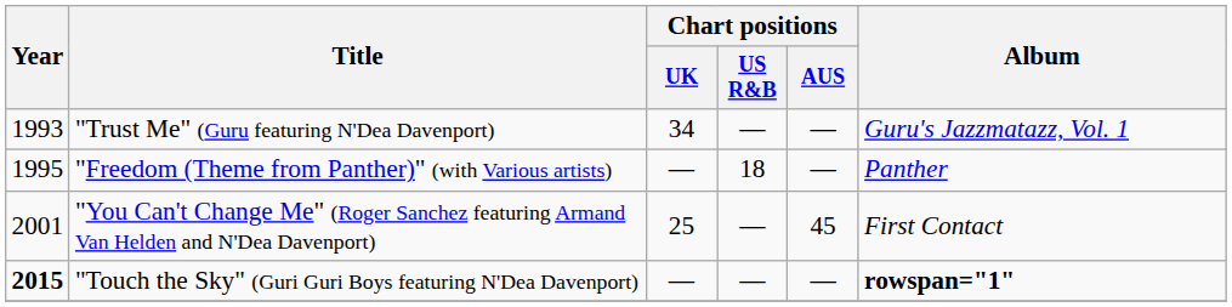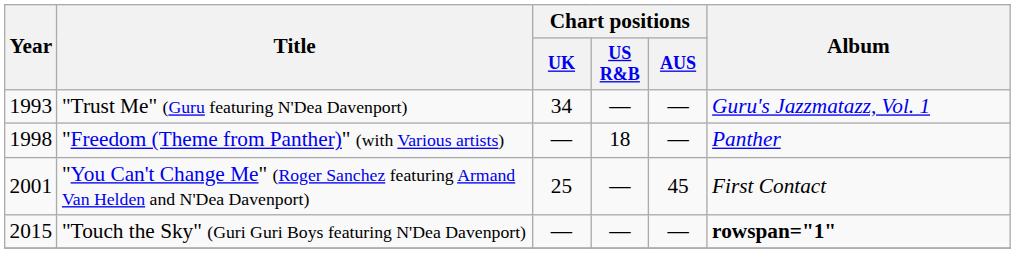"Freedom (Theme from Panther)" (with Various artists) | Year: 1995 -> 1998
"Touch the Sky" (Guri Guri Boys featuring N'Dea Davenport) | Year: bold -> normal
